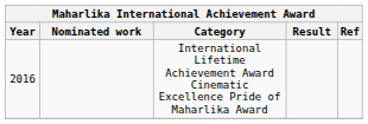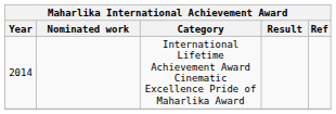row 3 | Year: 2016 -> 2014
